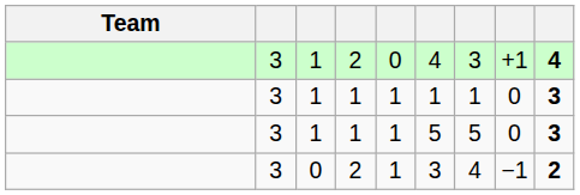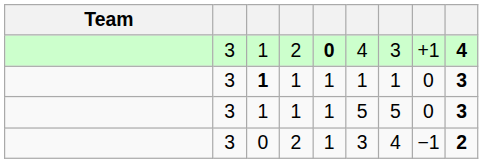row 2 | column 5: normal -> bold
row 3 | column 3: normal -> bold
